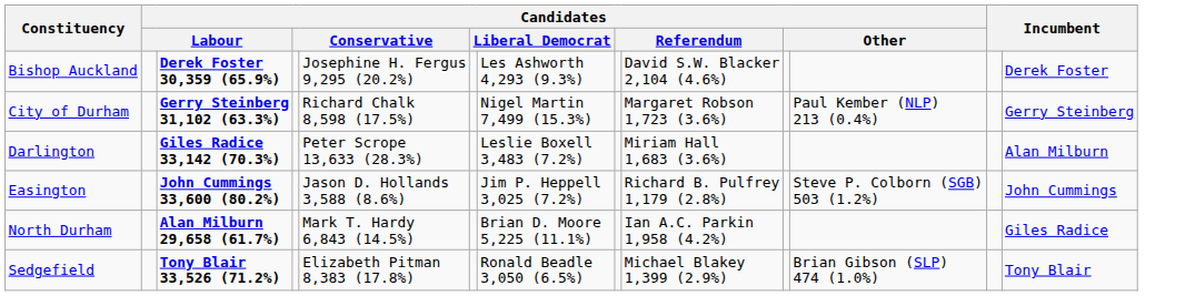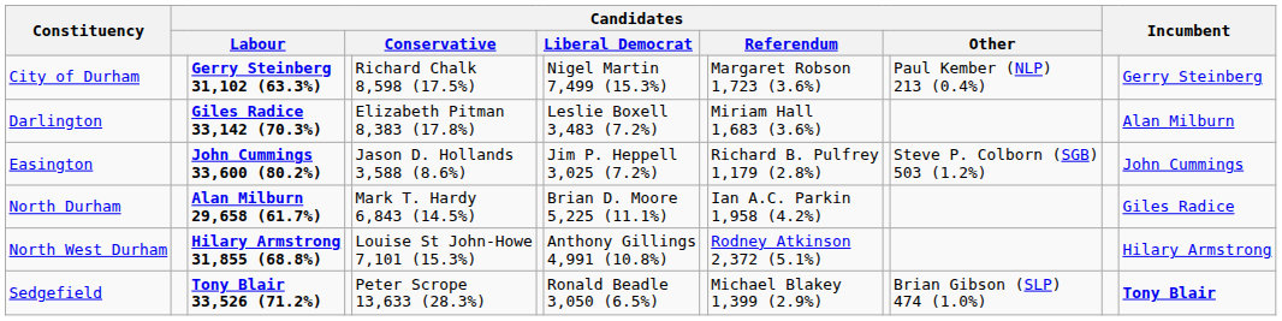- row: Bishop Auckland | Derek Foster 30,359 (65.9%) | Josephine H. Fergus 9,295 (20.2%) | Les Ashworth 4,293 (9.3%) | David S.W. Blacker 2,104 (4.6%) | Derek Foster
Darlington | column 5: Peter Scrope 13,633 (28.3%) -> Elizabeth Pitman 8,383 (17.8%)
+ row: North West Durham | Hilary Armstrong 31,855 (68.8%) | Louise St John-Howe 7,101 (15.3%) | Anthony Gillings 4,991 (10.8%) | Rodney Atkinson 2,372 (5.1%) | Hilary Armstrong
Sedgefield | column 5: Elizabeth Pitman 8,383 (17.8%) -> Peter Scrope 13,633 (28.3%)
Sedgefield | column 13: normal -> bold
